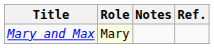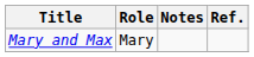Mary and Max | Role: lightyellow background -> no background
